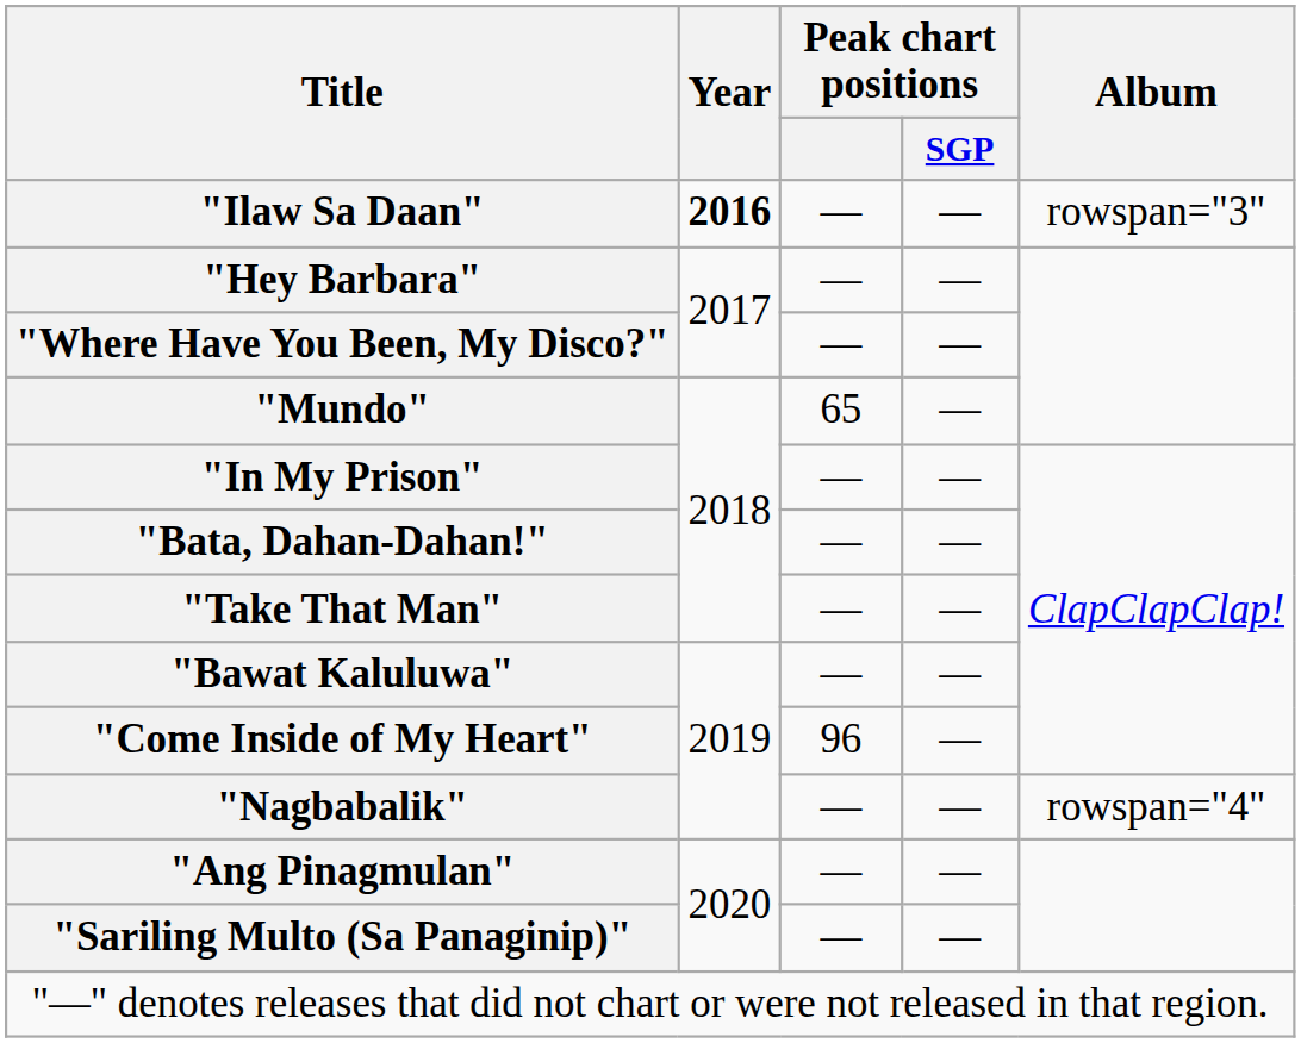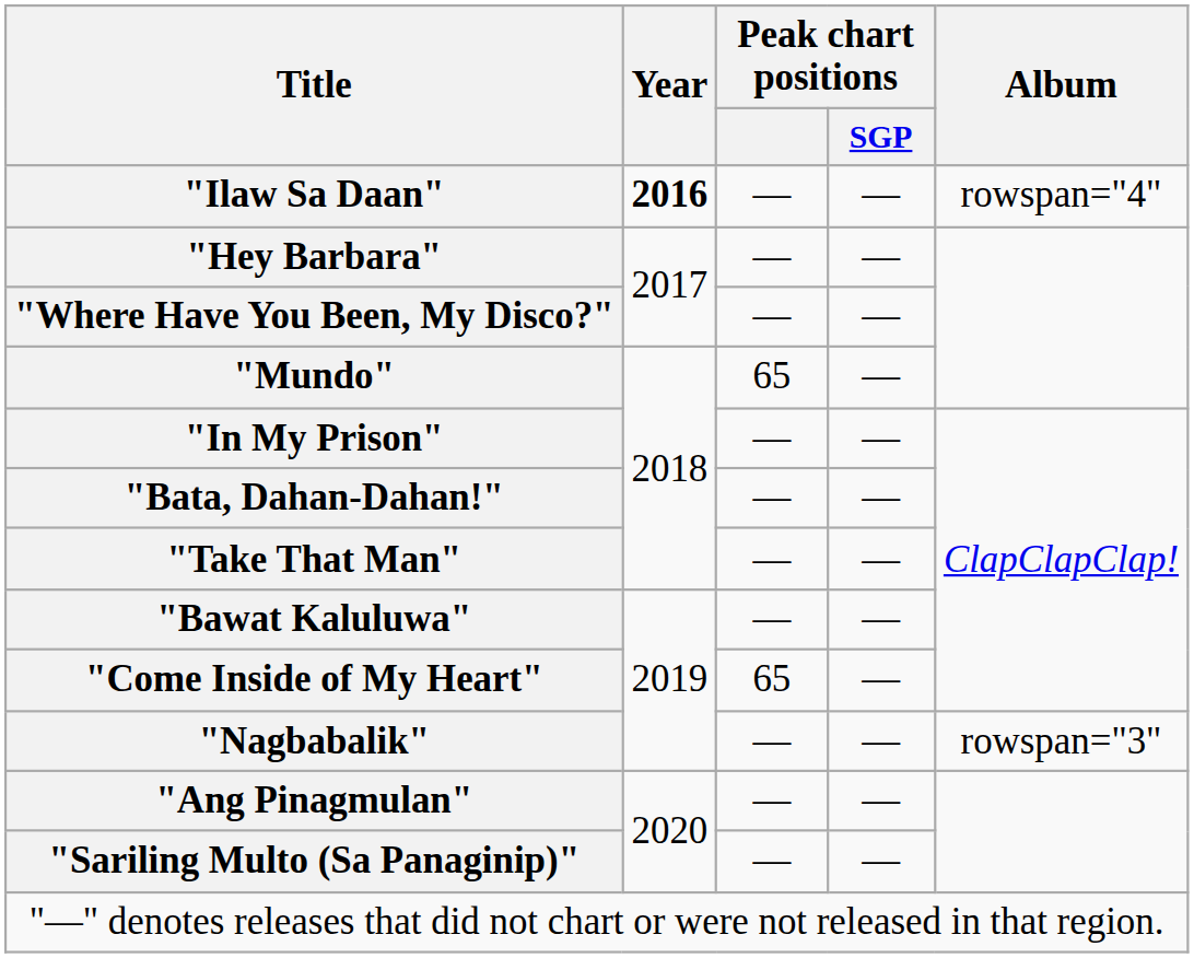"Ilaw Sa Daan" | Album: rowspan="3" -> rowspan="4"
"Come Inside of My Heart" | Peak chart positions: 96 -> 65
"Nagbabalik" | Album: rowspan="4" -> rowspan="3"
